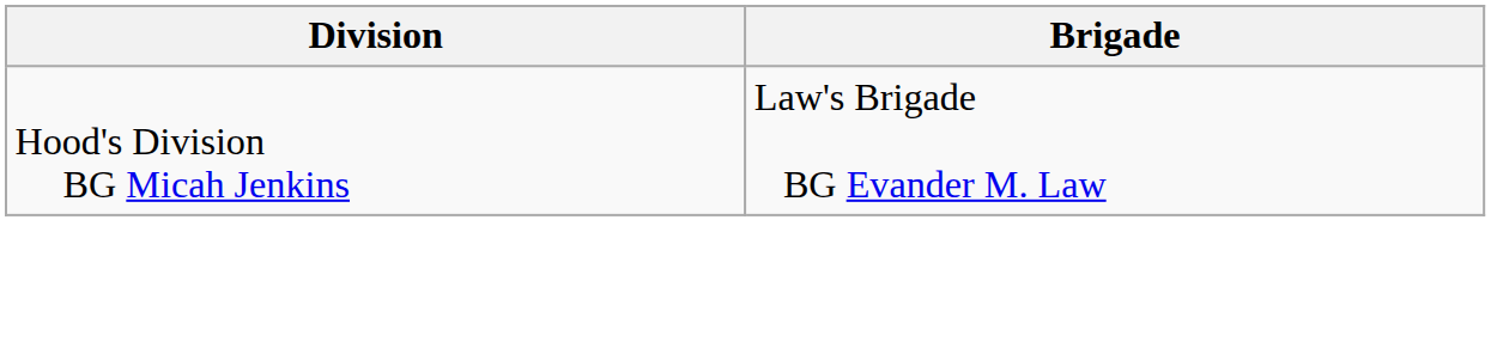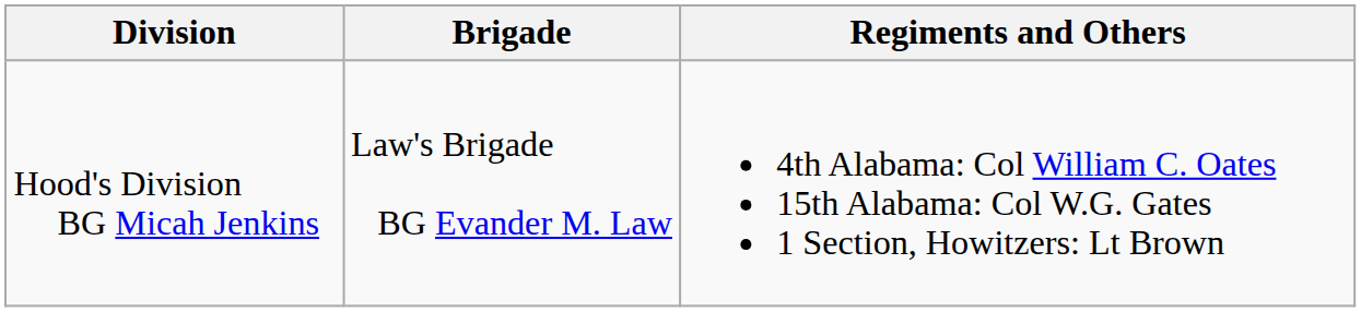+ column: Regiments and Others | 4th Alabama: Col William C. Oates 15th Alabama: Col W.G. Gates 1 Section, Howitzers: Lt Brown
